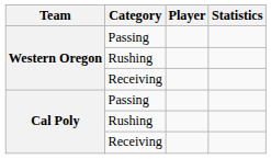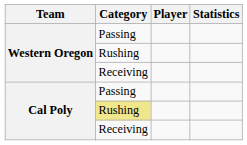Cal Poly / Rushing | Category: no background -> khaki background
